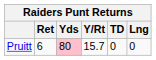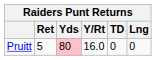Pruitt | Ret: 6 -> 5
Pruitt | Y/Rt: 15.7 -> 16.0
